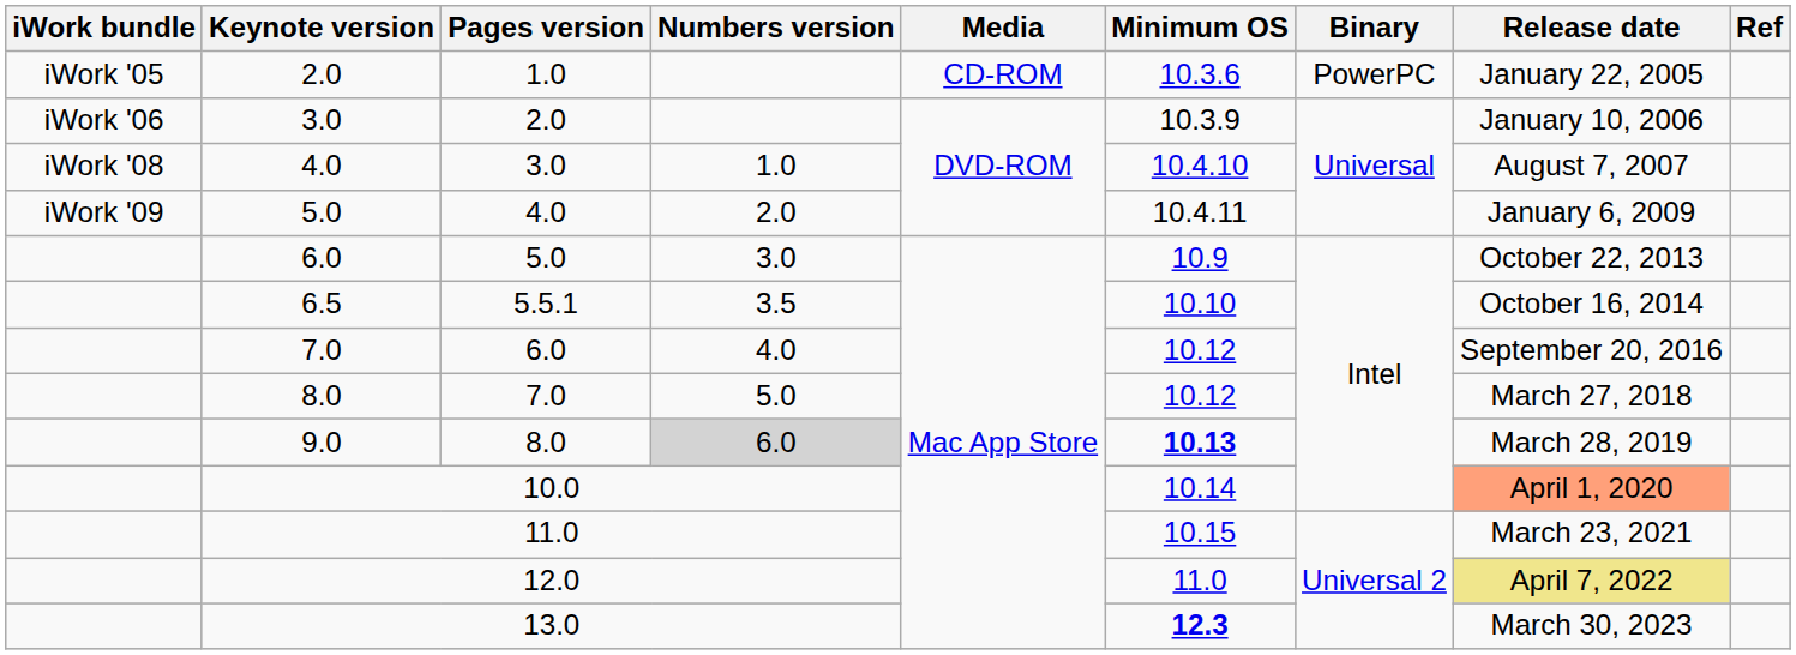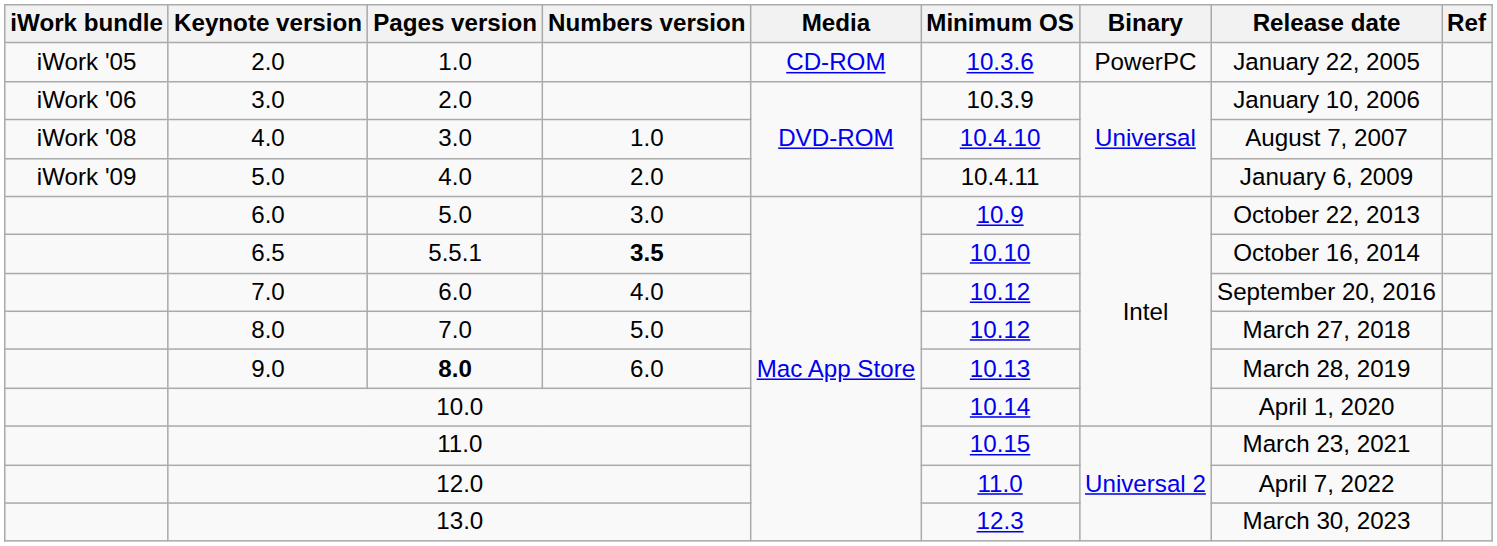6.5 | Numbers version: normal -> bold
9.0 | Pages version: normal -> bold
9.0 | Numbers version: lightgrey background -> no background
9.0 | Minimum OS: bold -> normal
10.0 | Release date: lightsalmon background -> no background
12.0 | Release date: khaki background -> no background
13.0 | Minimum OS: bold -> normal
